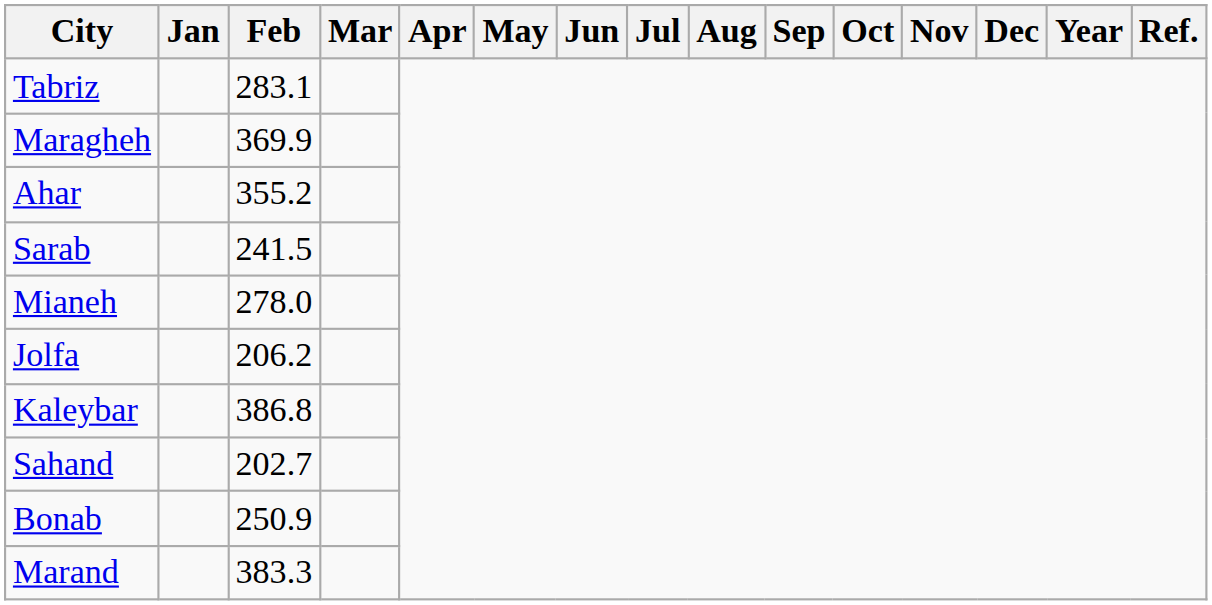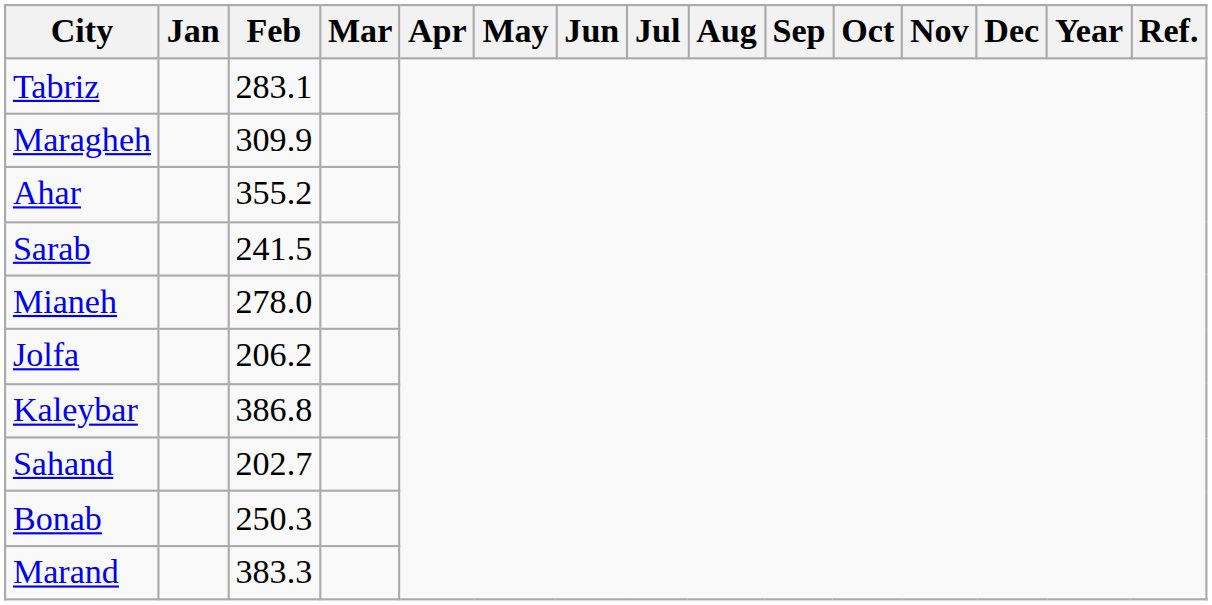Maragheh | Feb: 369.9 -> 309.9
Bonab | Feb: 250.9 -> 250.3
